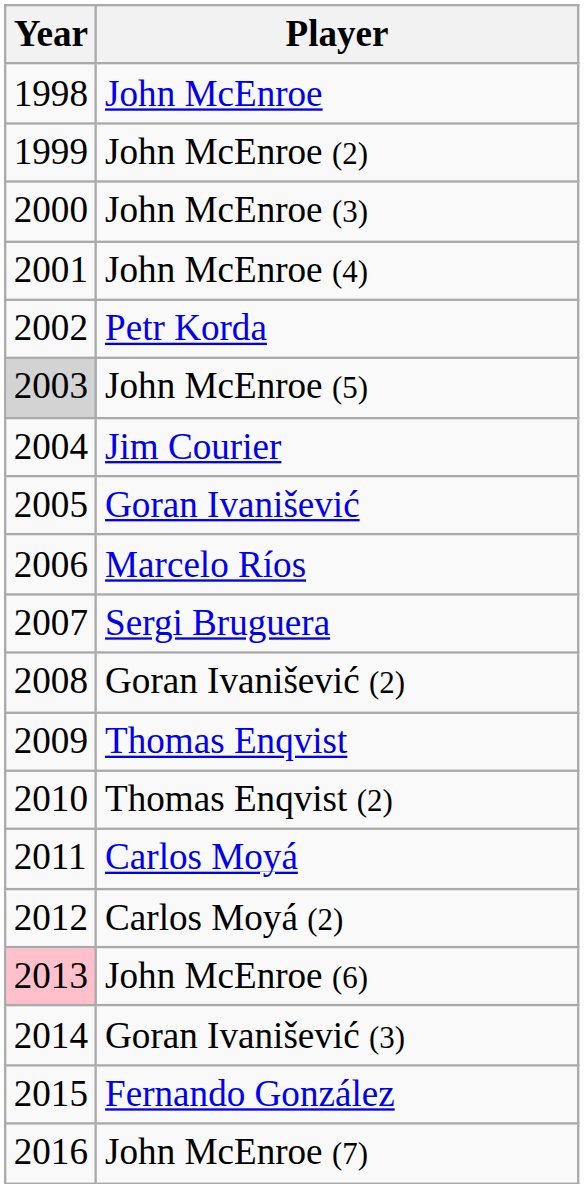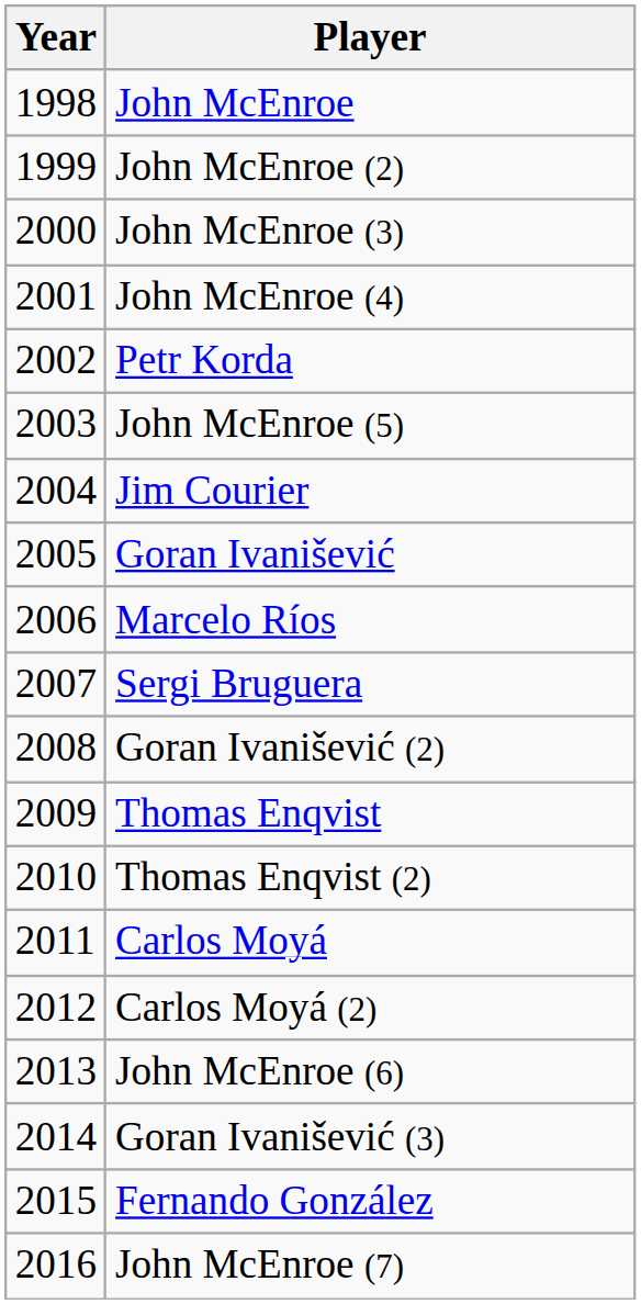John McEnroe (5) | Year: lightgrey background -> no background
John McEnroe (6) | Year: pink background -> no background
